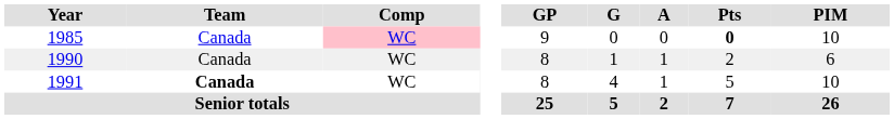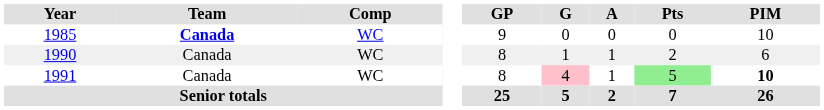1985 | Team: normal -> bold
1985 | Comp: pink background -> no background
1985 | Pts: bold -> normal
1991 | Team: bold -> normal
1991 | G: no background -> pink background
1991 | Pts: no background -> lightgreen background
1991 | PIM: normal -> bold
